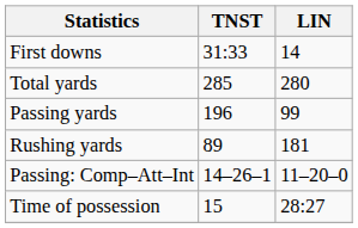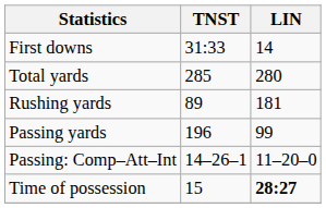rows swapped: Rushing yards <-> Passing yards
Time of possession | LIN: normal -> bold
